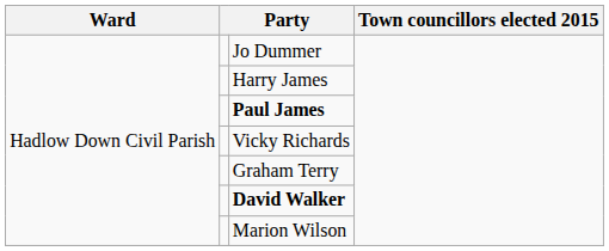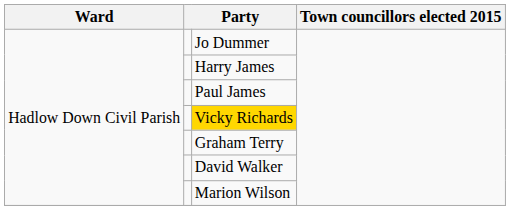Paul James | column 3: bold -> normal
Vicky Richards | column 3: no background -> gold background
David Walker | column 3: bold -> normal
